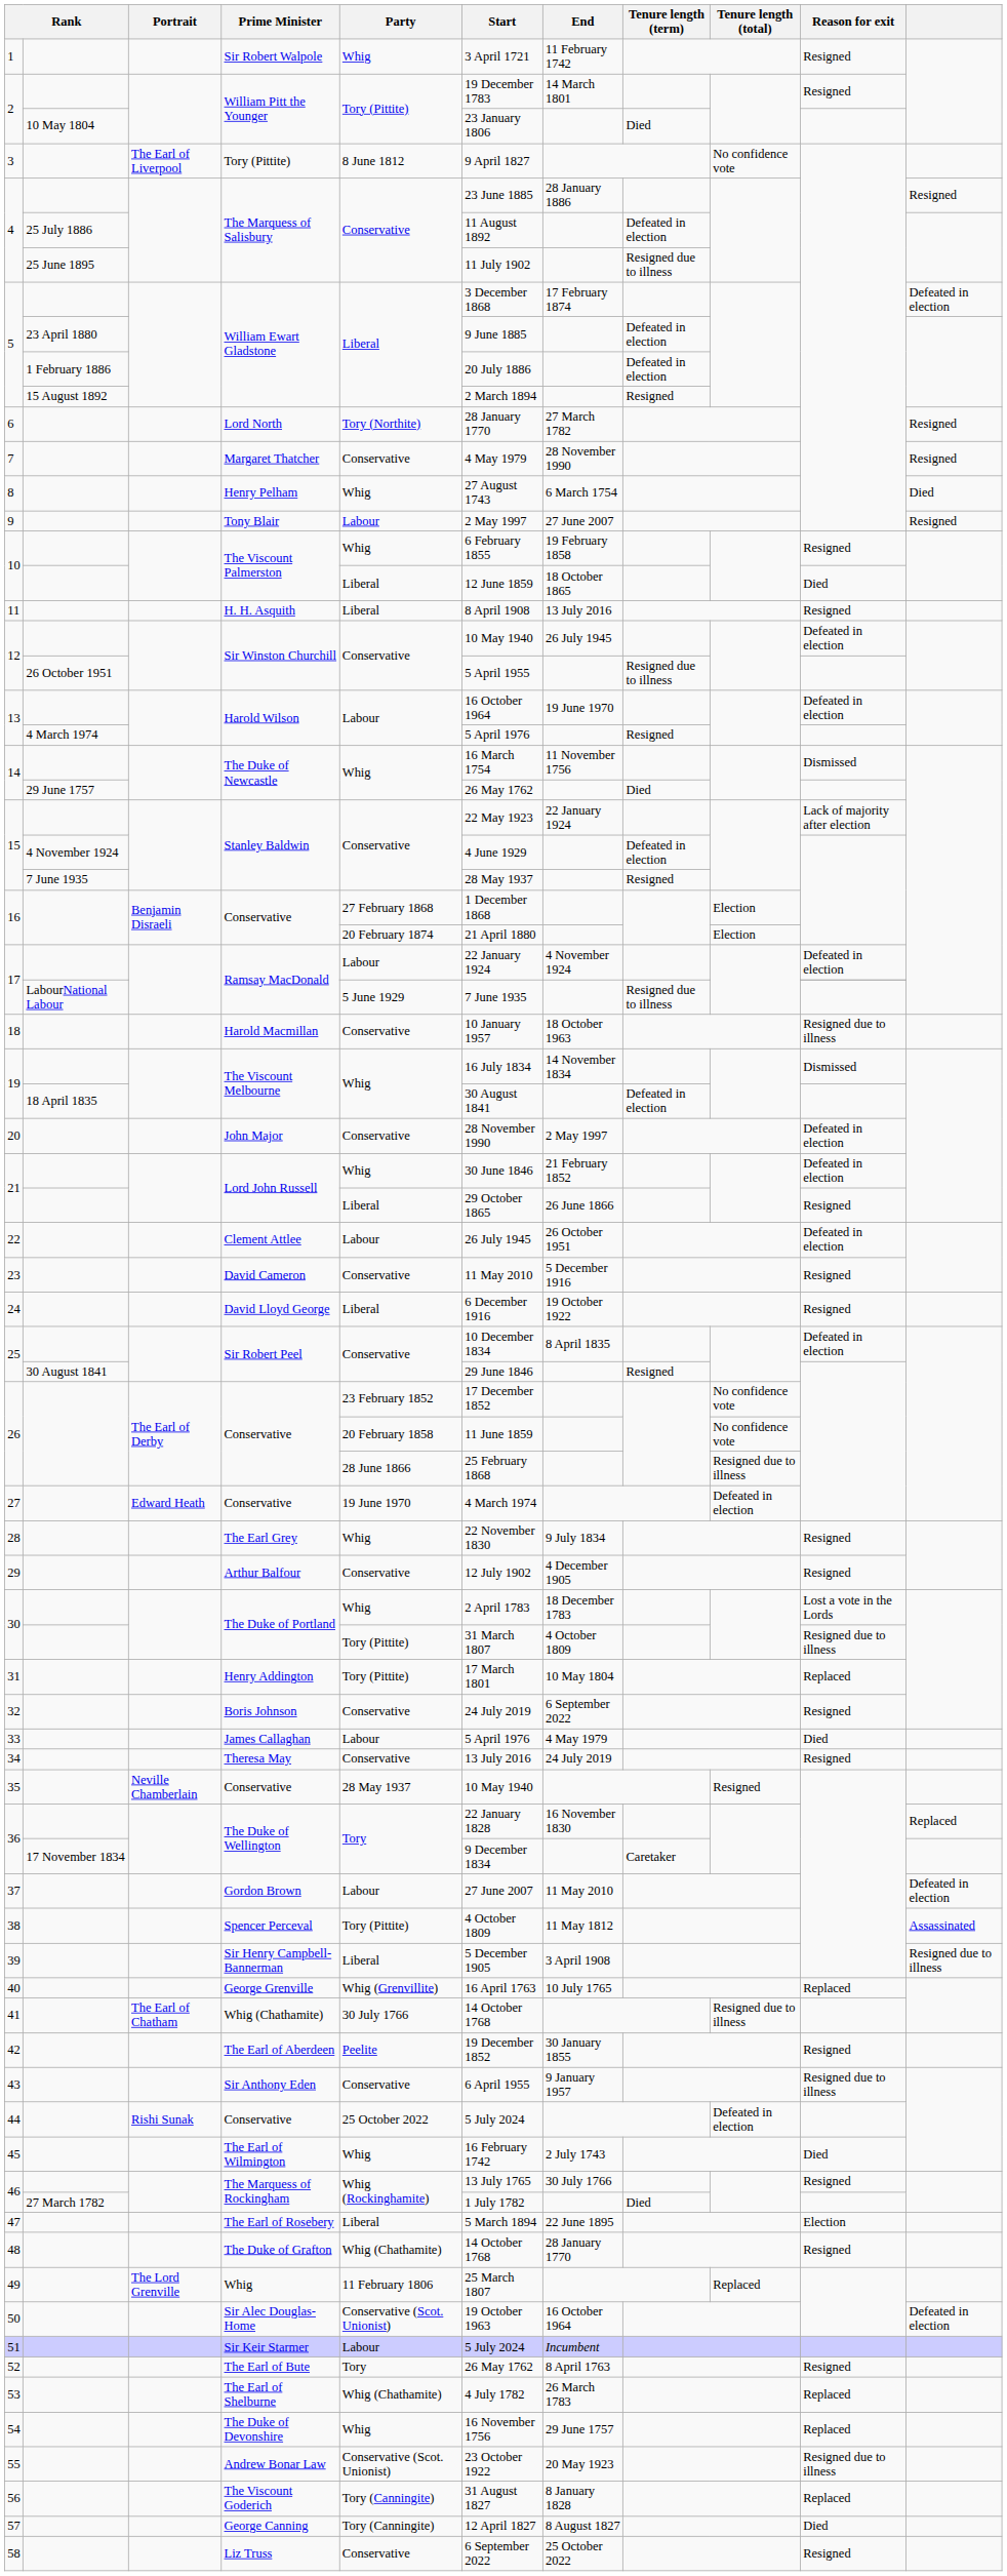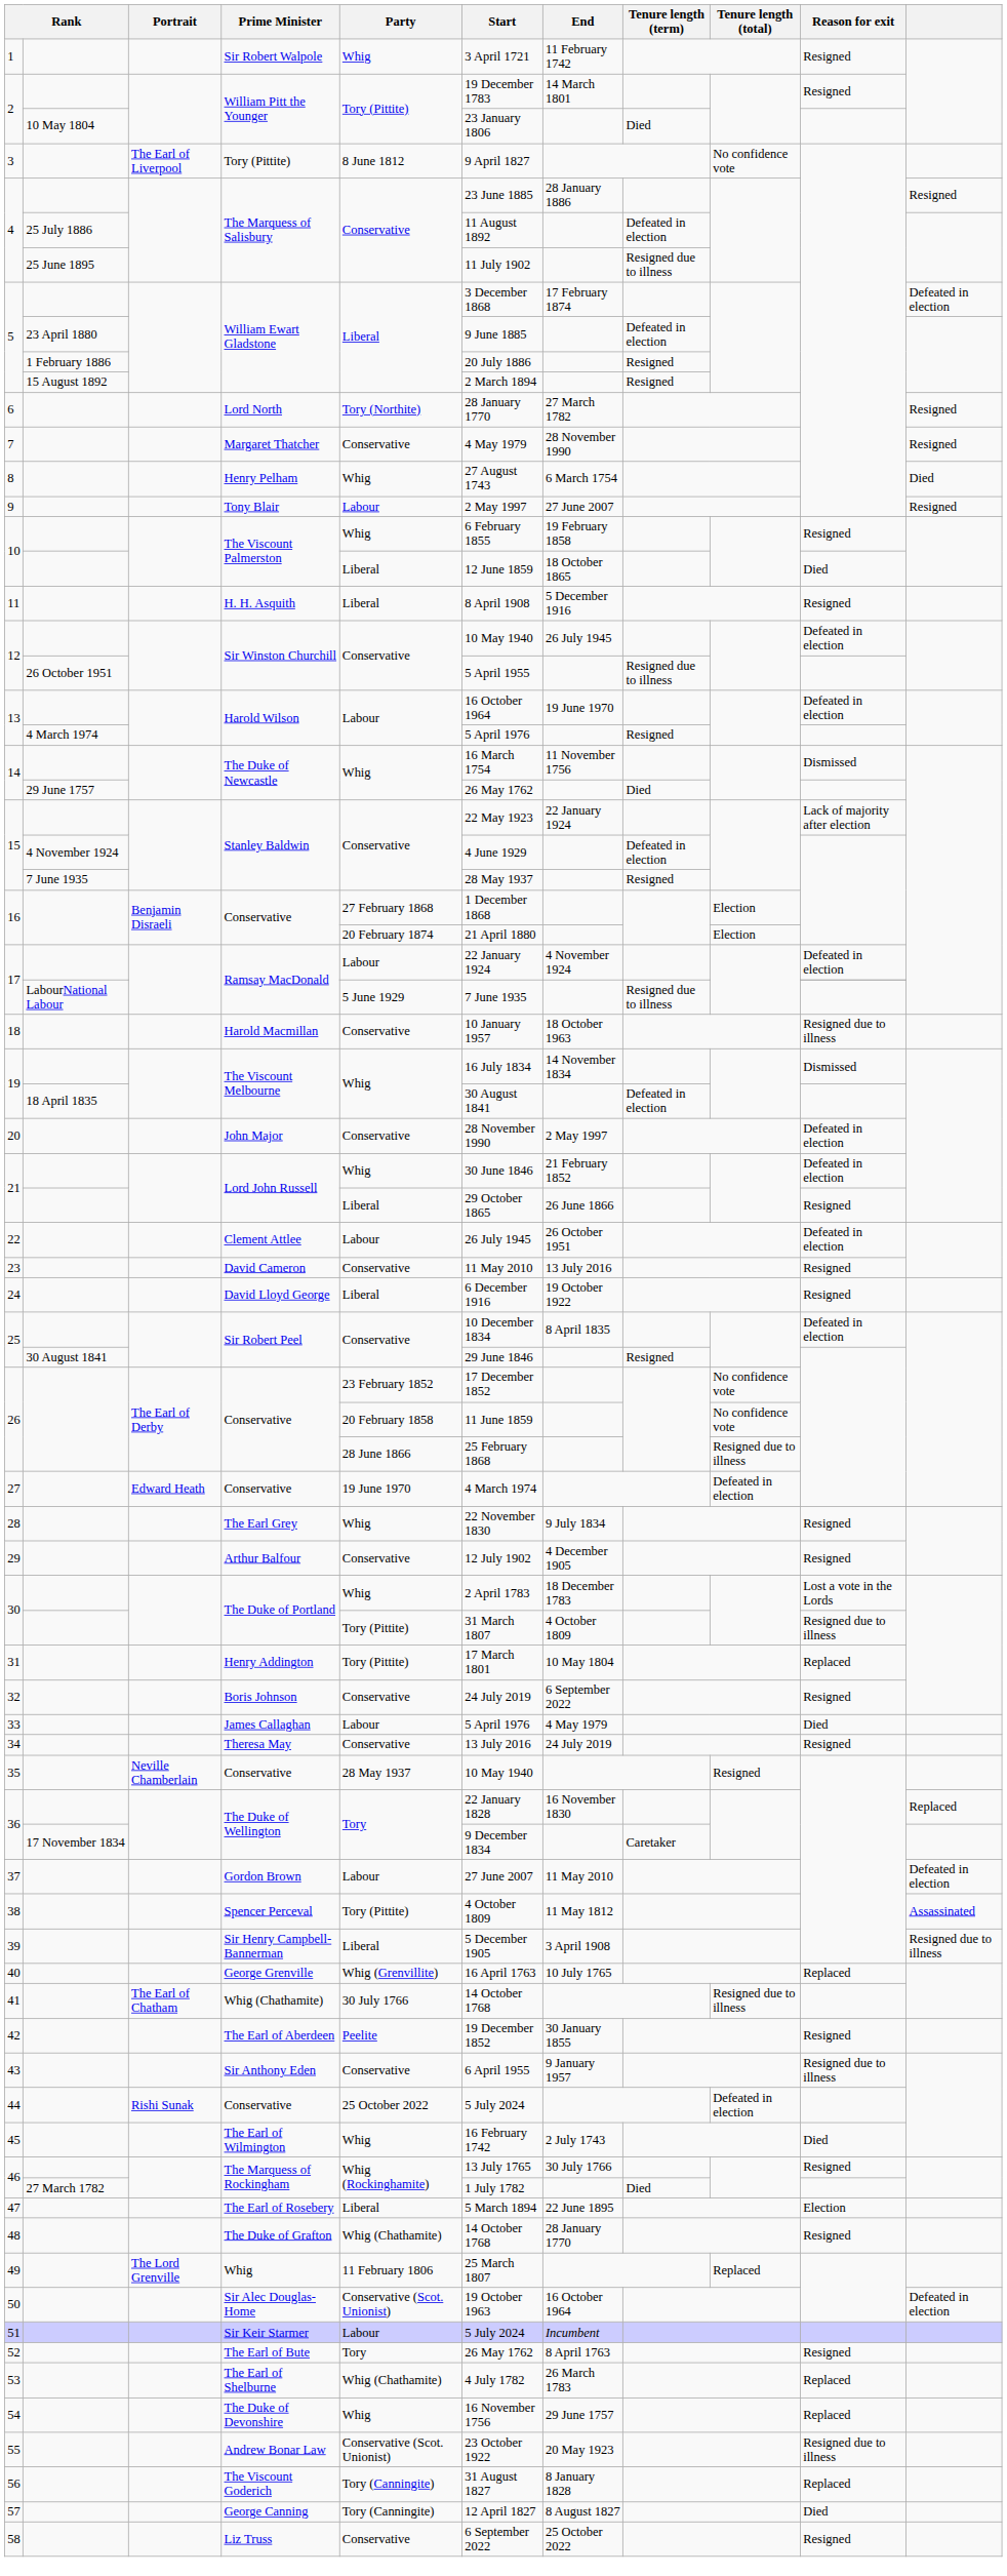5 / 1 February 1886 | Tenure length (term): Defeated in election -> Resigned
11 | End: 13 July 2016 -> 5 December 1916
23 | End: 5 December 1916 -> 13 July 2016
